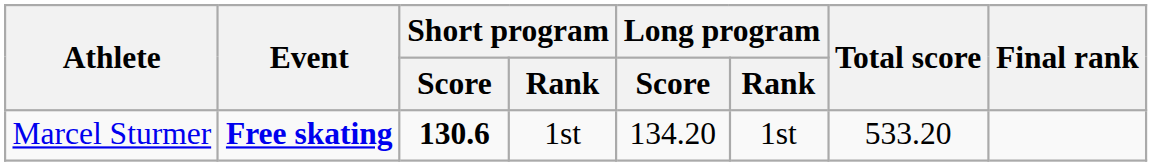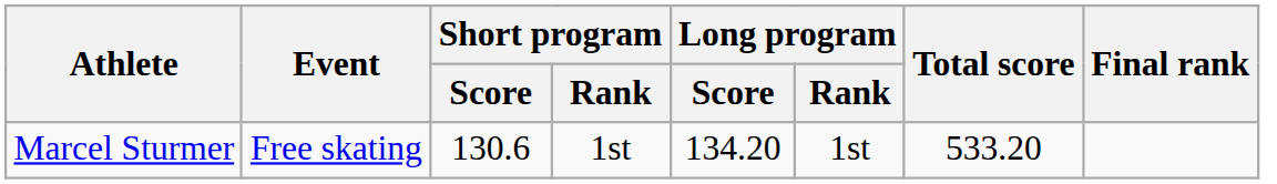Marcel Sturmer | Event: bold -> normal
Marcel Sturmer | Short program / Score: bold -> normal
